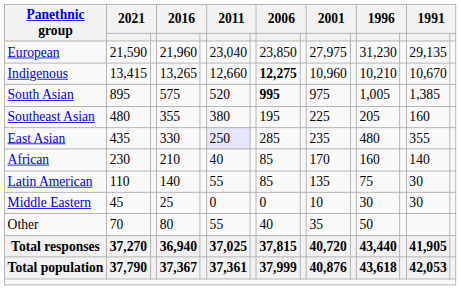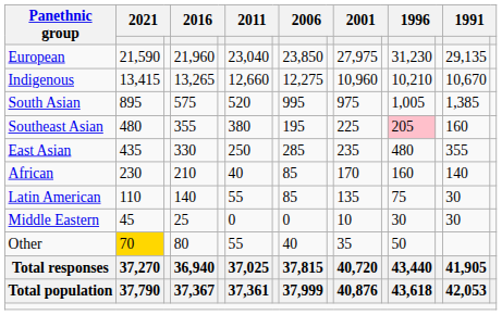Indigenous | column 8: bold -> normal
South Asian | column 8: bold -> normal
Southeast Asian | column 12: no background -> pink background
East Asian | column 6: lavender background -> no background
Other | column 2: no background -> gold background
